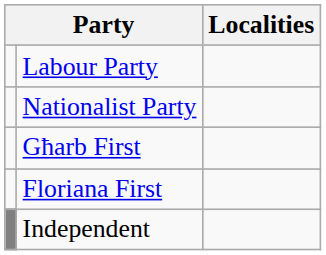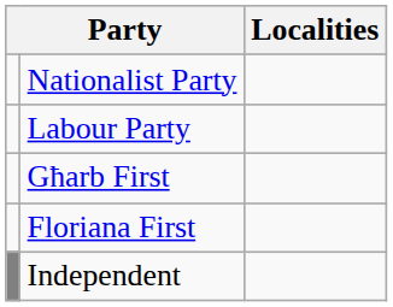rows swapped: Labour Party <-> Nationalist Party
